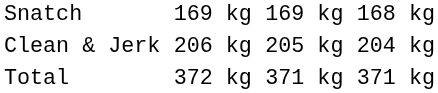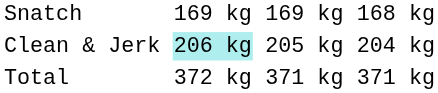Clean & Jerk | column 2: no background -> paleturquoise background
